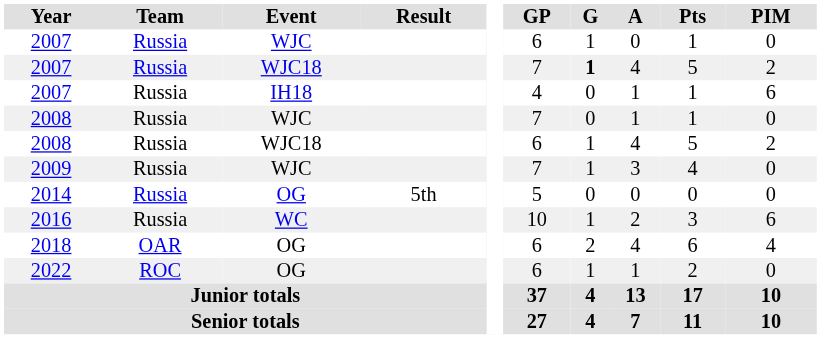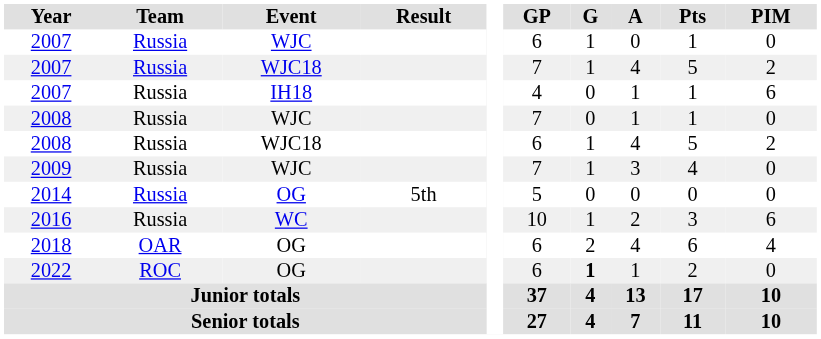2007 / WJC18 | G: bold -> normal
2022 | G: normal -> bold
